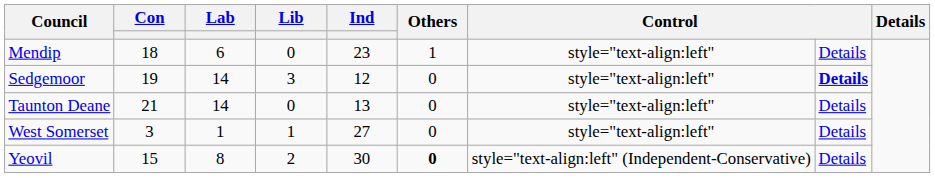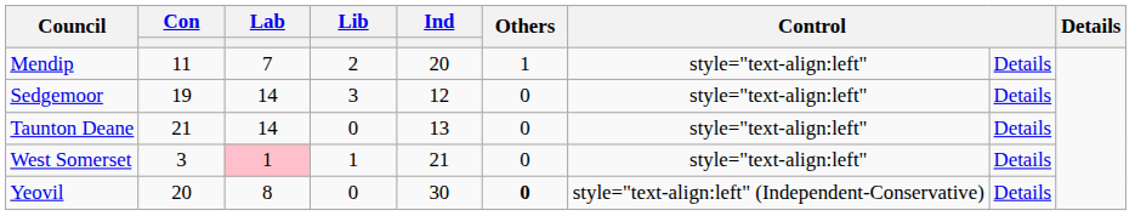Mendip | Con: 18 -> 11
Mendip | Lab: 6 -> 7
Mendip | Lib: 0 -> 2
Mendip | Ind: 23 -> 20
Sedgemoor | column 8: bold -> normal
West Somerset | Lab: no background -> pink background
West Somerset | Ind: 27 -> 21
Yeovil | Con: 15 -> 20
Yeovil | Lib: 2 -> 0
